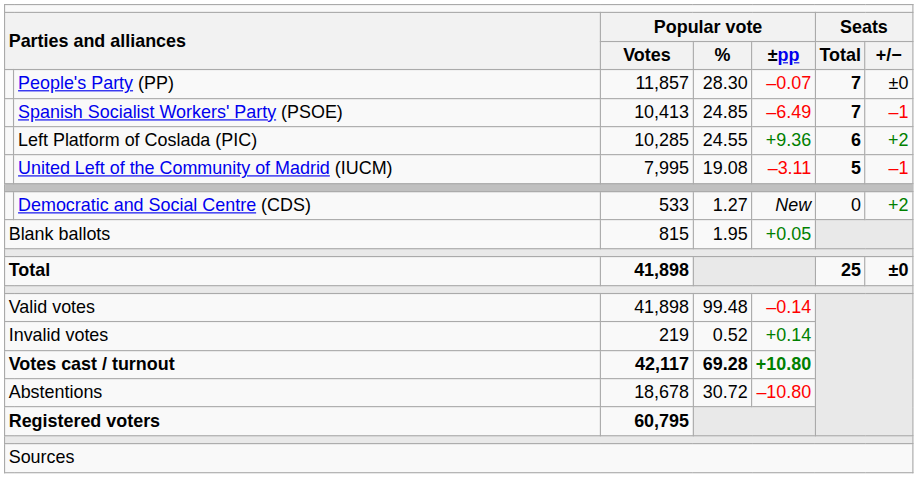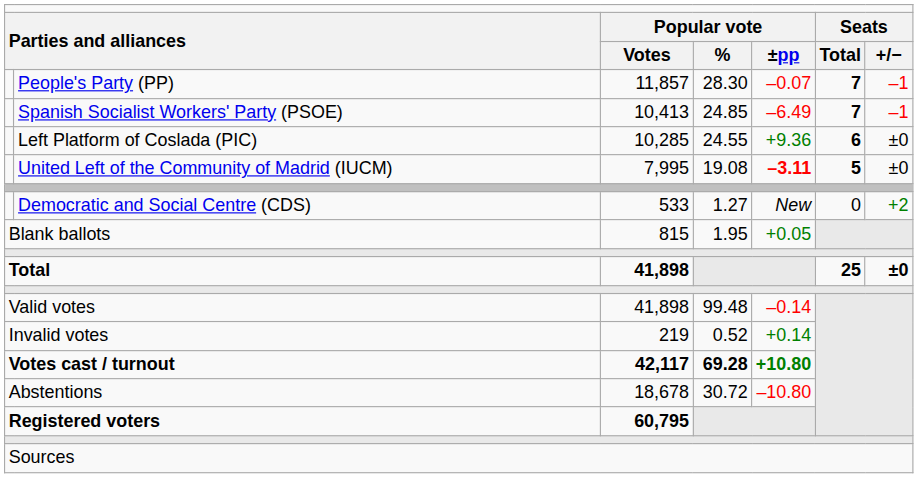People's Party (PP) | column 7: ±0 -> –1
Left Platform of Coslada (PIC) | column 7: +2 -> ±0
United Left of the Community of Madrid (IUCM) | column 5: normal -> bold
United Left of the Community of Madrid (IUCM) | column 7: –1 -> ±0
